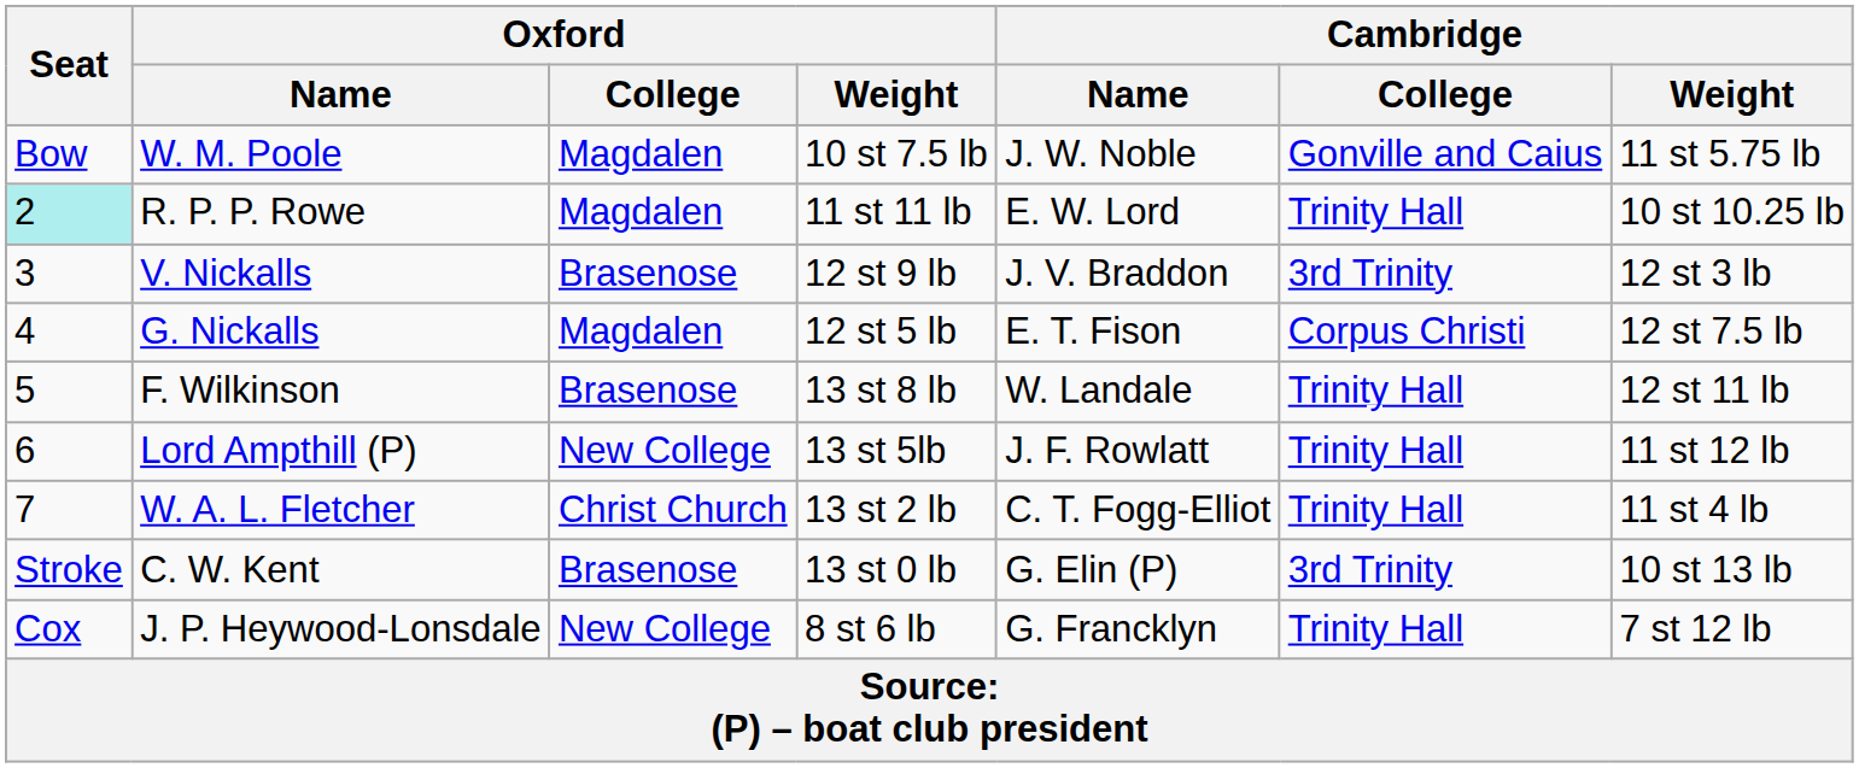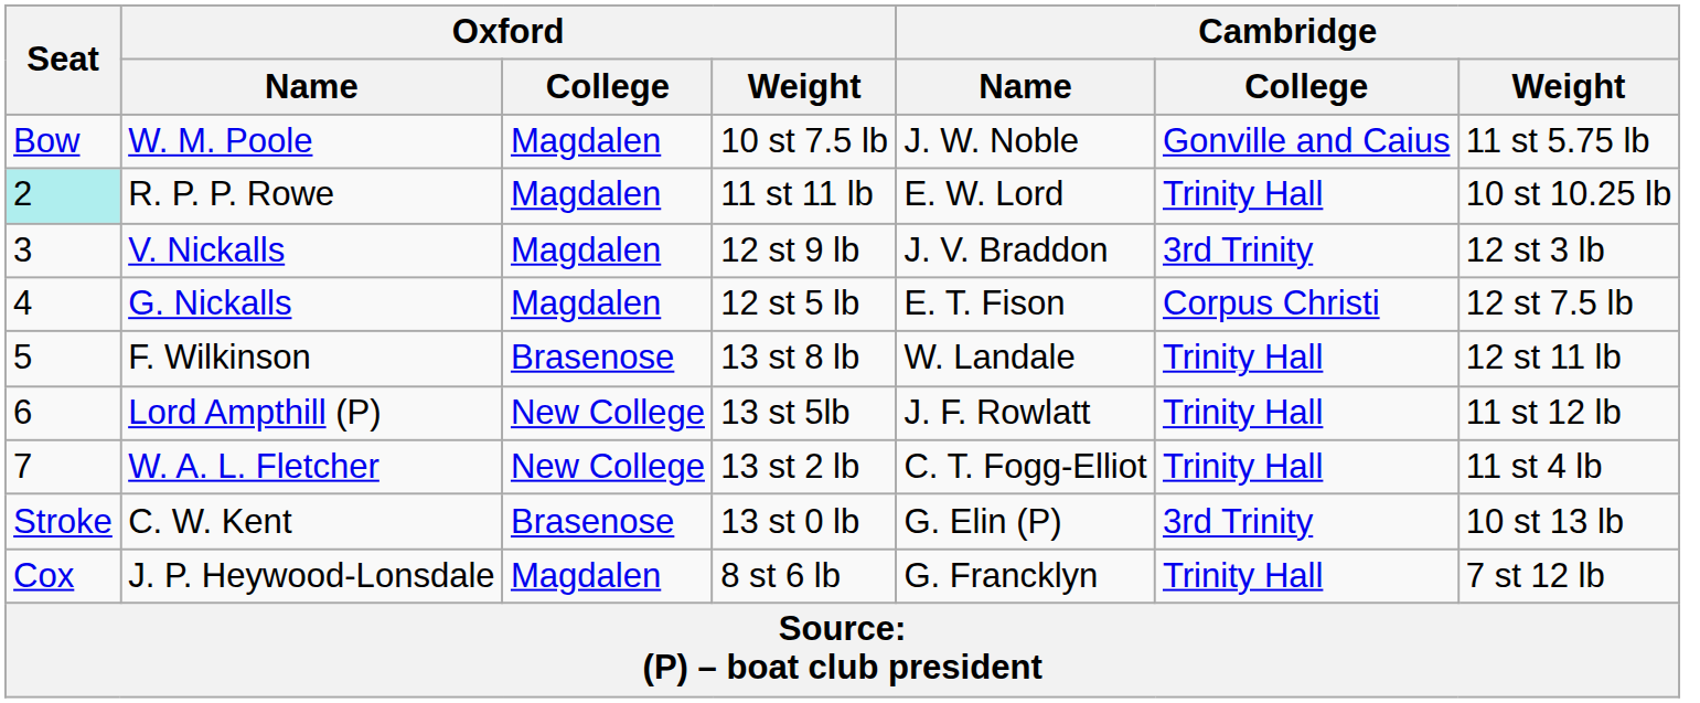V. Nickalls | Oxford / College: Brasenose -> Magdalen
W. A. L. Fletcher | Oxford / College: Christ Church -> New College
J. P. Heywood-Lonsdale | Oxford / College: New College -> Magdalen
